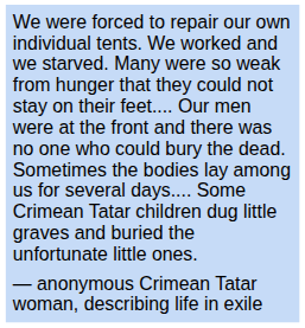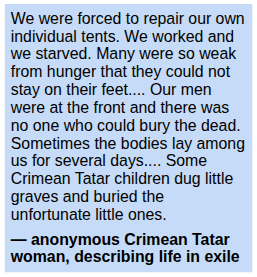row 2 | column 1: normal -> bold
